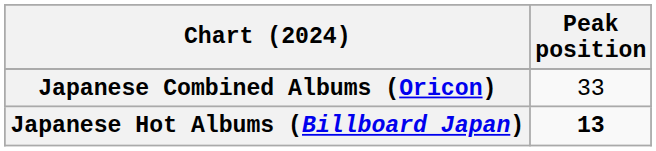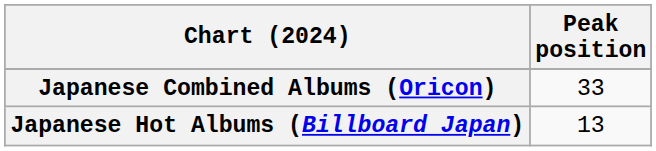Japanese Hot Albums (Billboard Japan) | Peak position: bold -> normal
